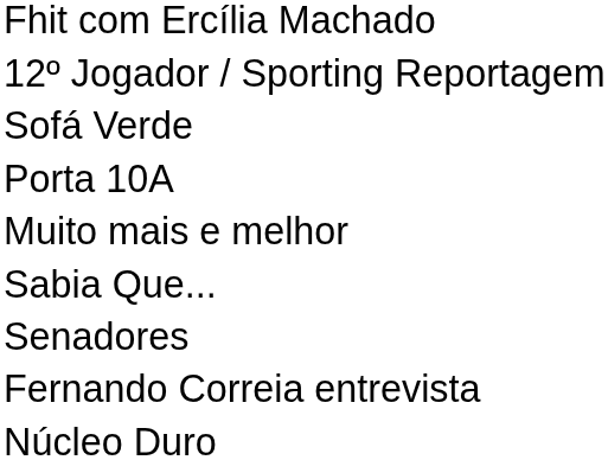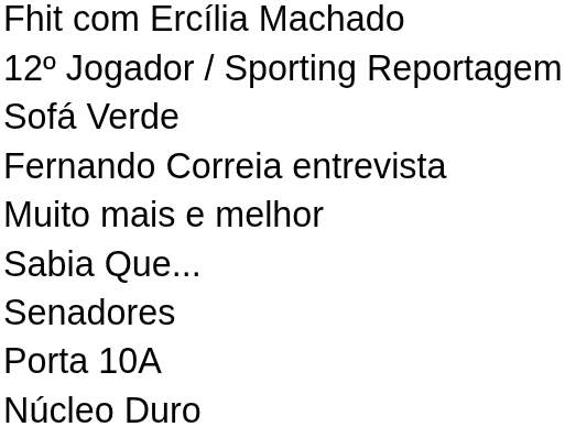row 4 | column 1: Porta 10A -> Fernando Correia entrevista
row 8 | column 1: Fernando Correia entrevista -> Porta 10A
